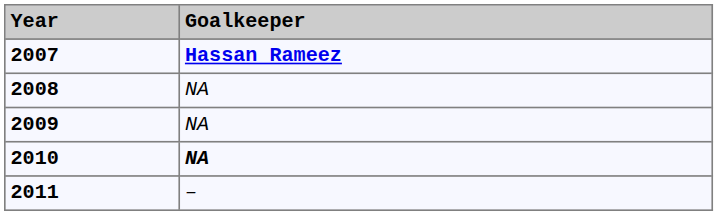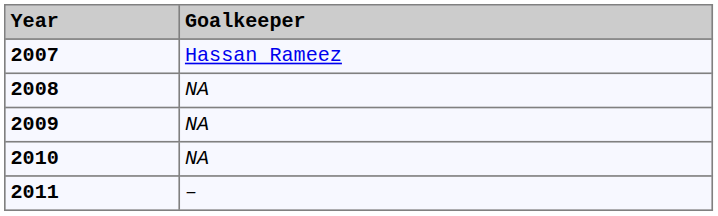2007 | Goalkeeper: bold -> normal
2010 | Goalkeeper: bold -> normal
